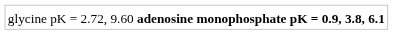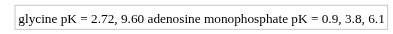glycine pK = 2.72, 9.60 | column 2: bold -> normal
